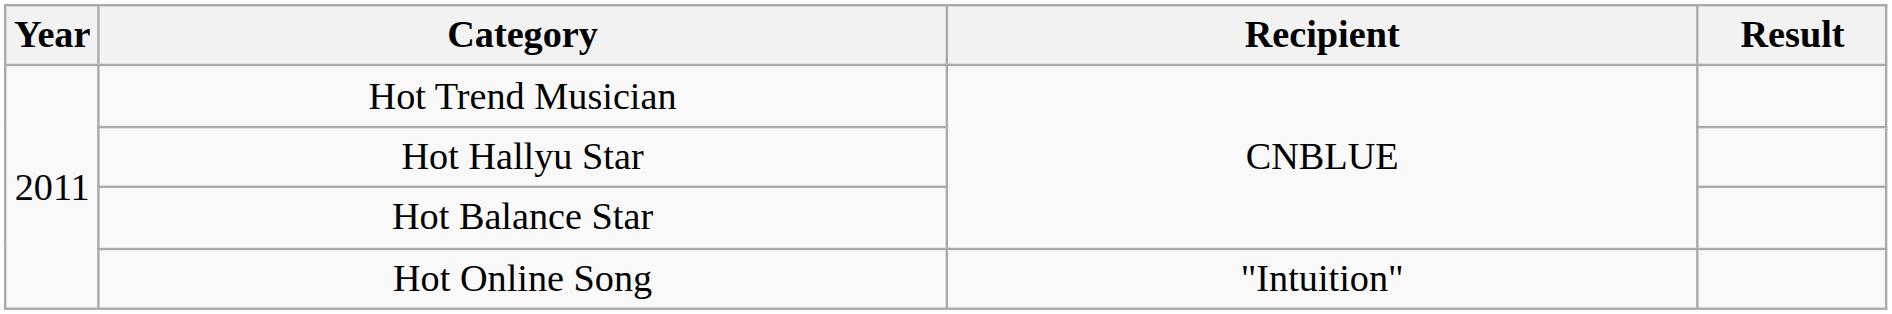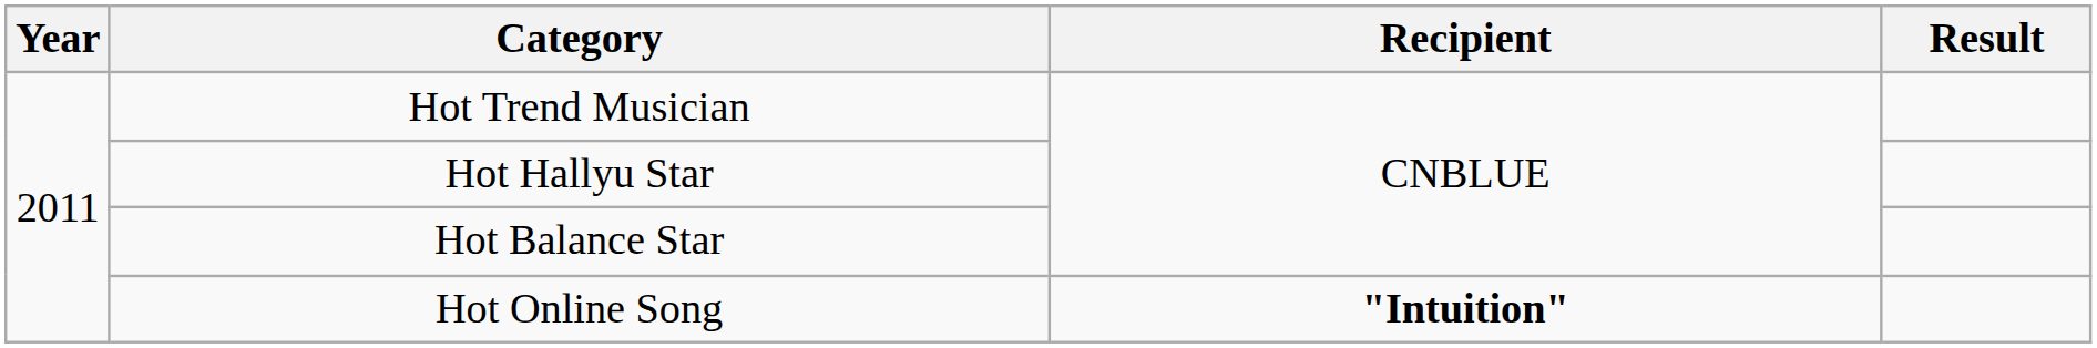Hot Online Song | Recipient: normal -> bold
